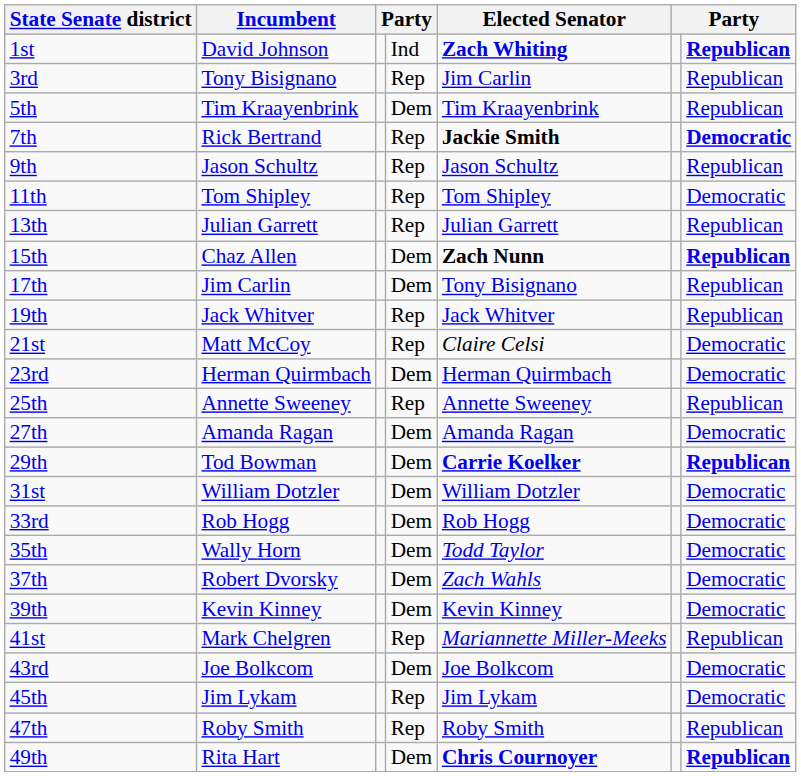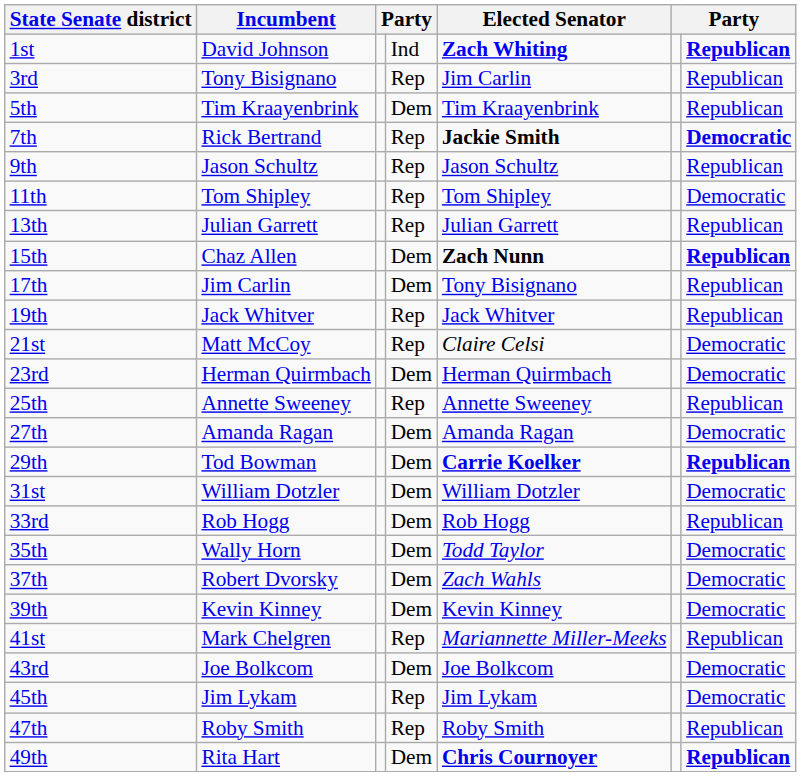33rd | column 7: Democratic -> Republican
